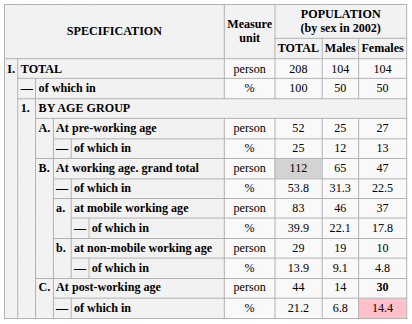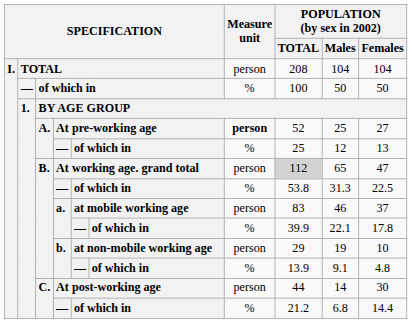At pre-working age | Measure unit: normal -> bold
At post-working age | POPULATION (by sex in 2002) / Females: bold -> normal
C. / — | POPULATION (by sex in 2002) / Females: pink background -> no background
